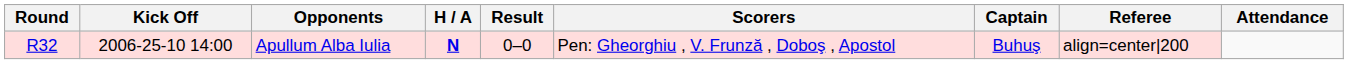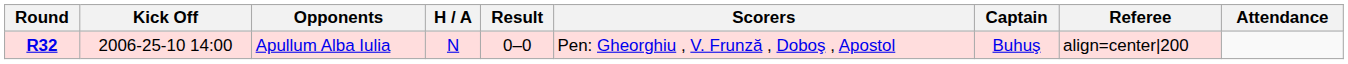Apullum Alba Iulia | Round: normal -> bold
Apullum Alba Iulia | H / A: bold -> normal
